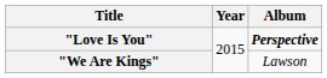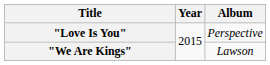"Love Is You" | Album: bold -> normal
